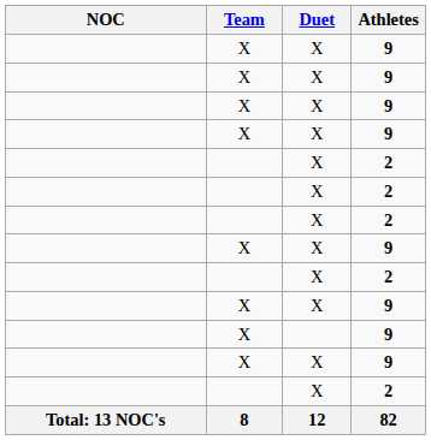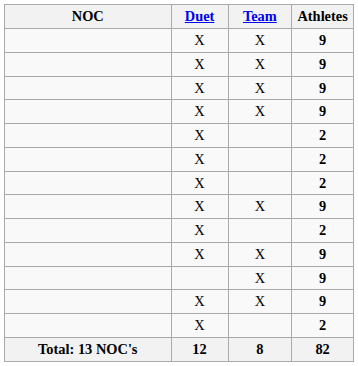columns swapped: Team <-> Duet
